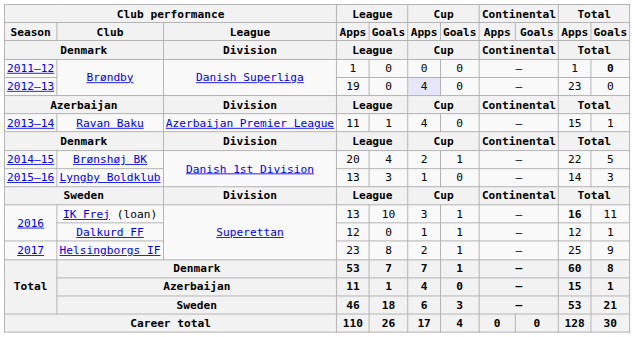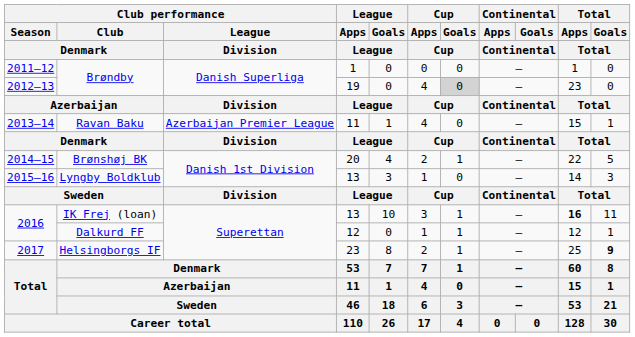2011–12 | Total / Goals / Total: bold -> normal
2012–13 | Cup / Apps / Cup: lavender background -> no background
2012–13 | Cup / Goals / Cup: no background -> lightgrey background
2017 | Total / Goals / Total: normal -> bold
